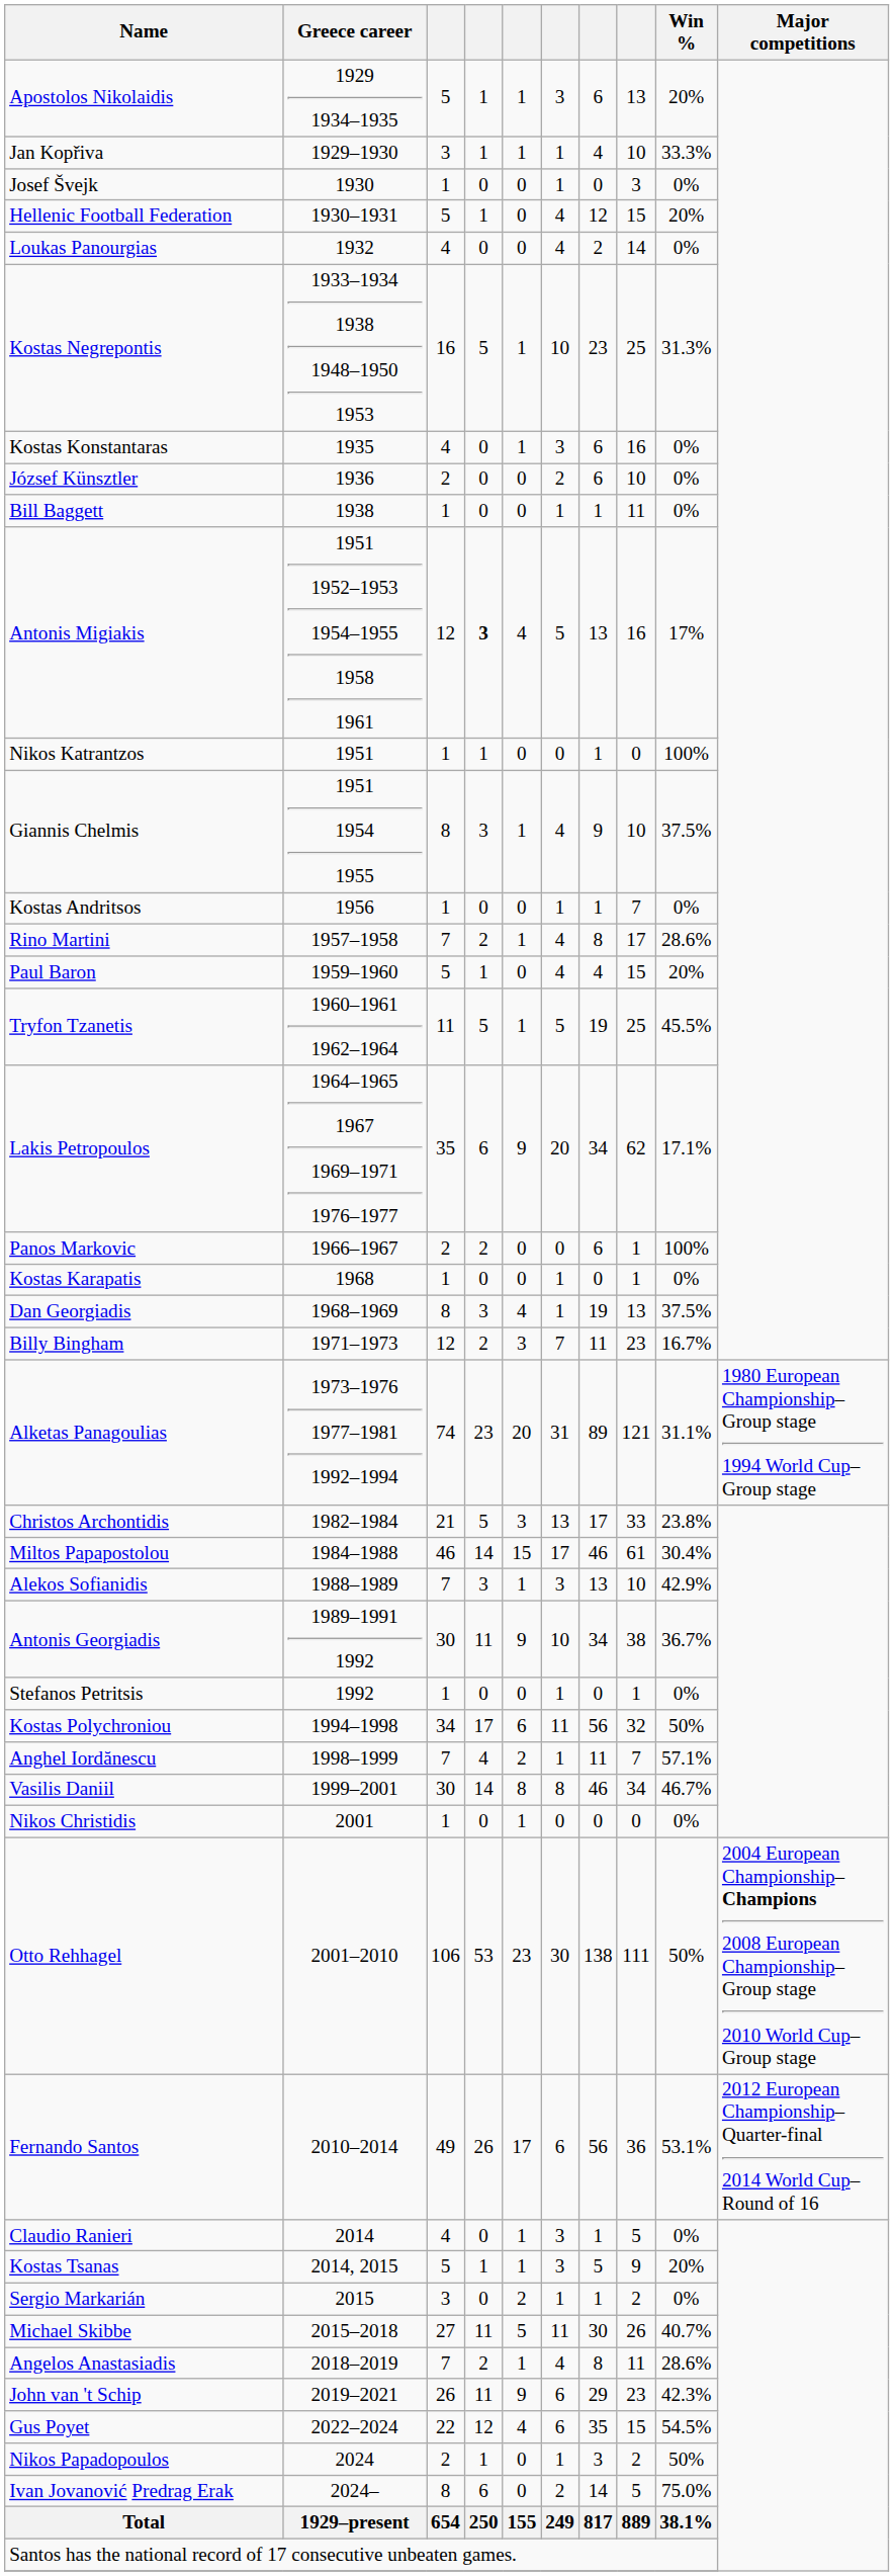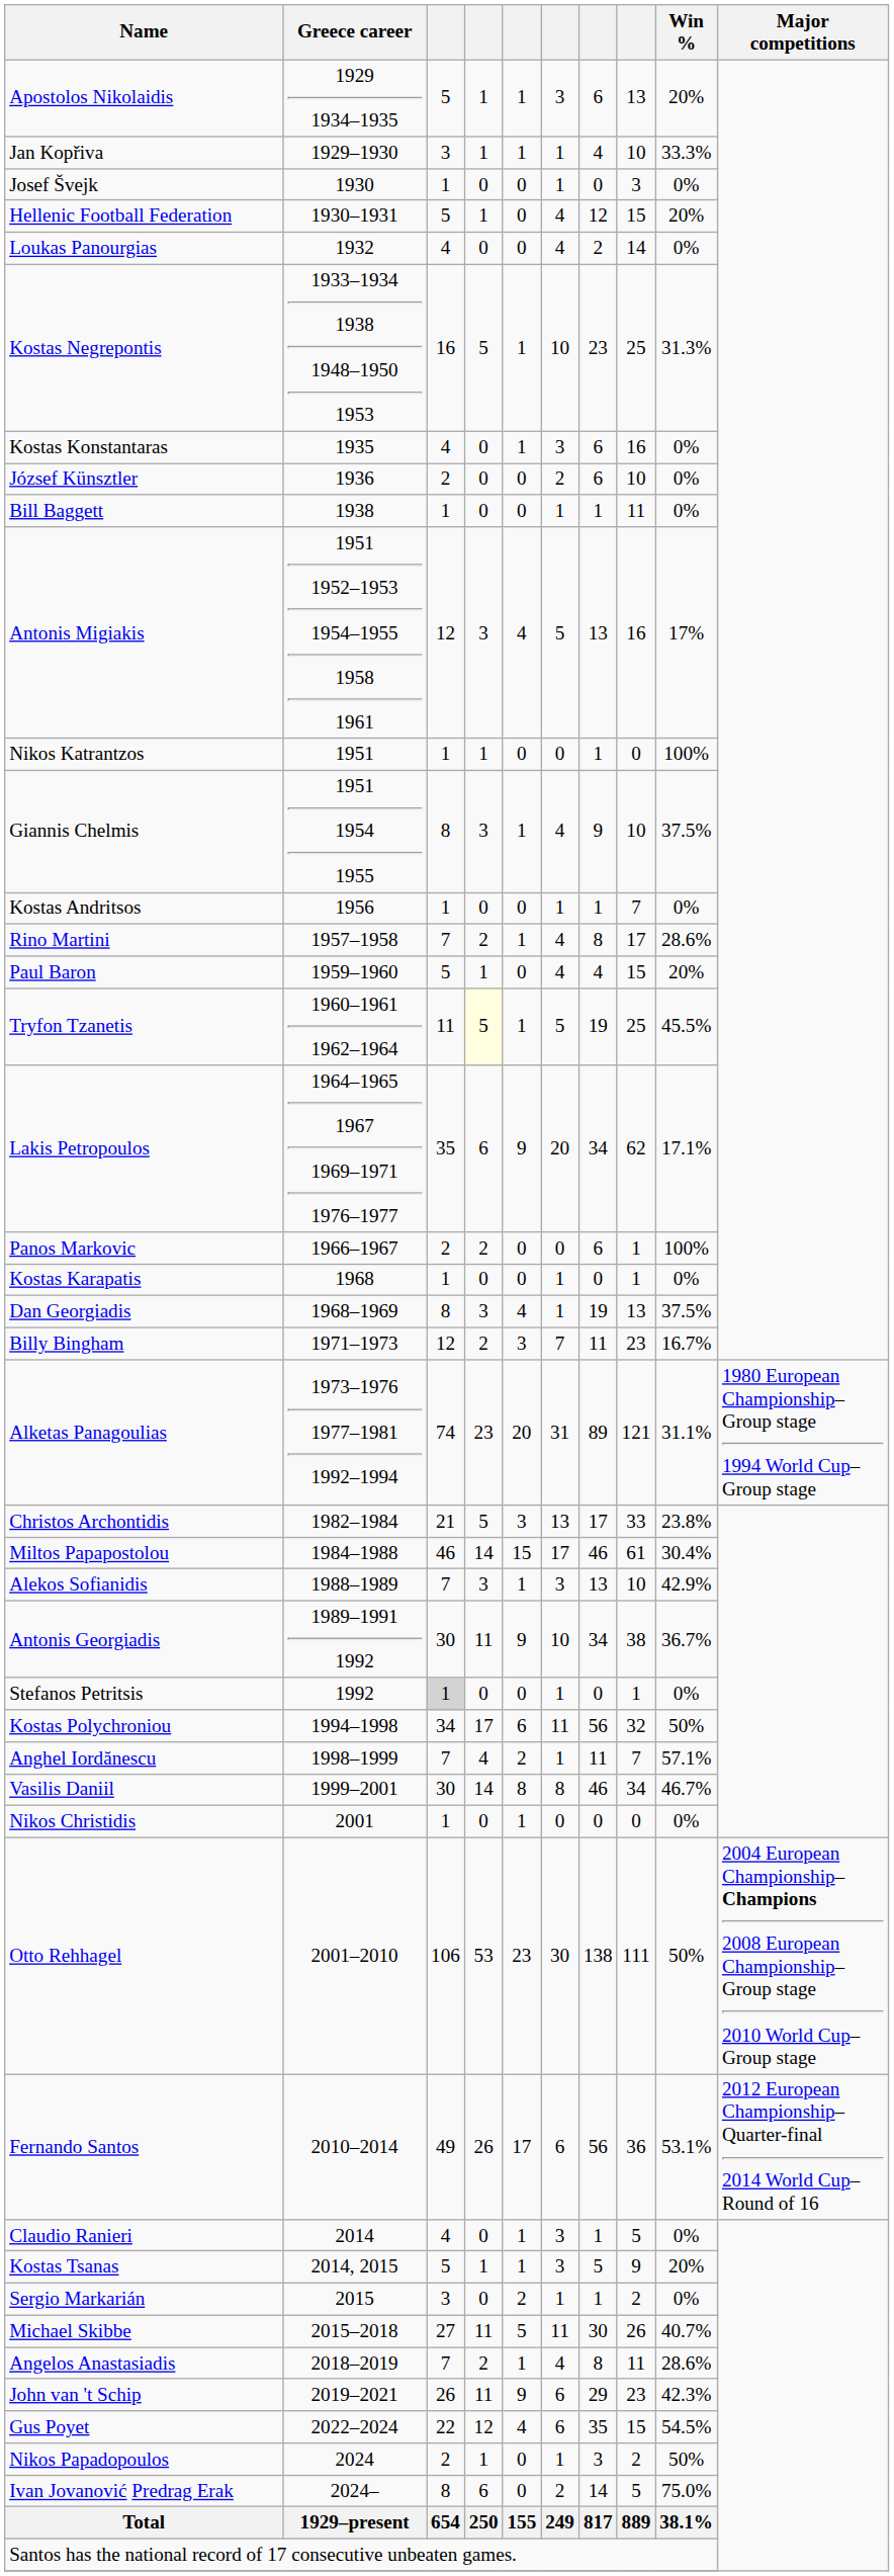Antonis Migiakis | column 4: bold -> normal
Tryfon Tzanetis | column 4: no background -> lightyellow background
Stefanos Petritsis | column 3: no background -> lightgrey background
